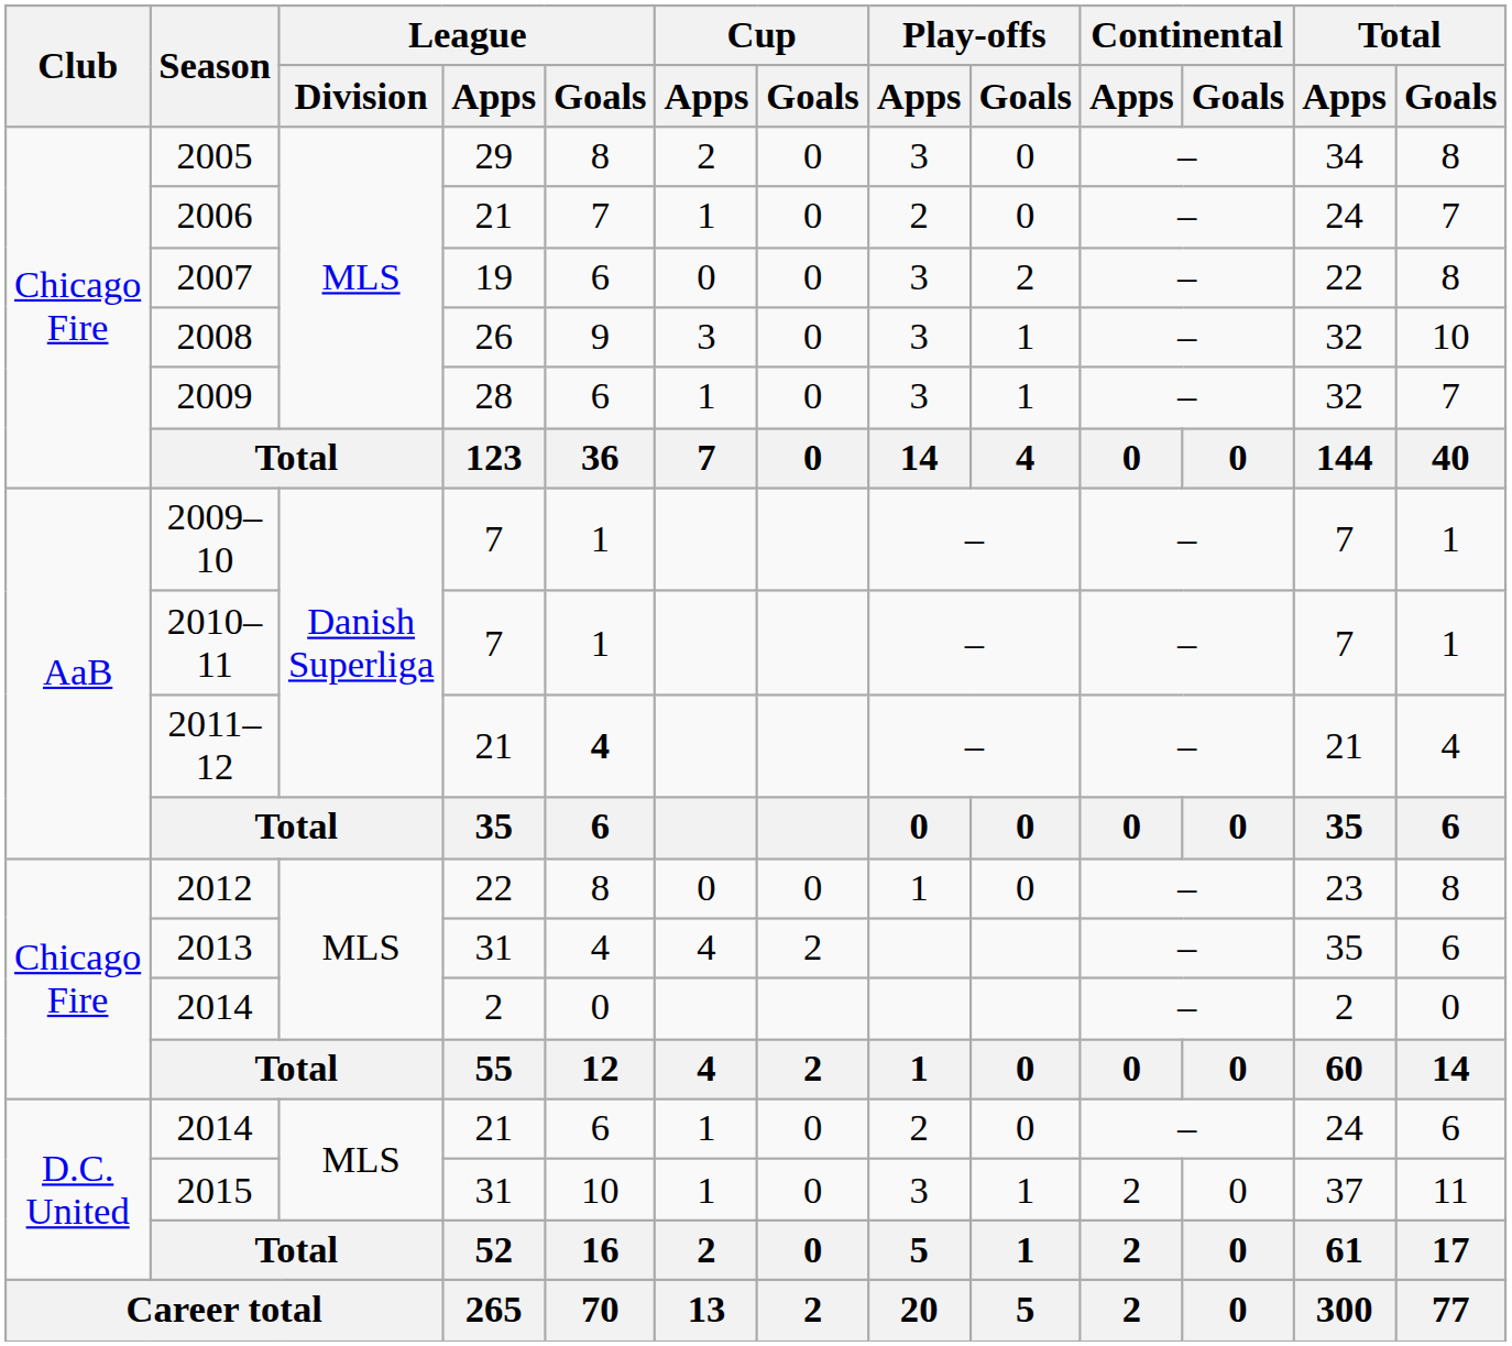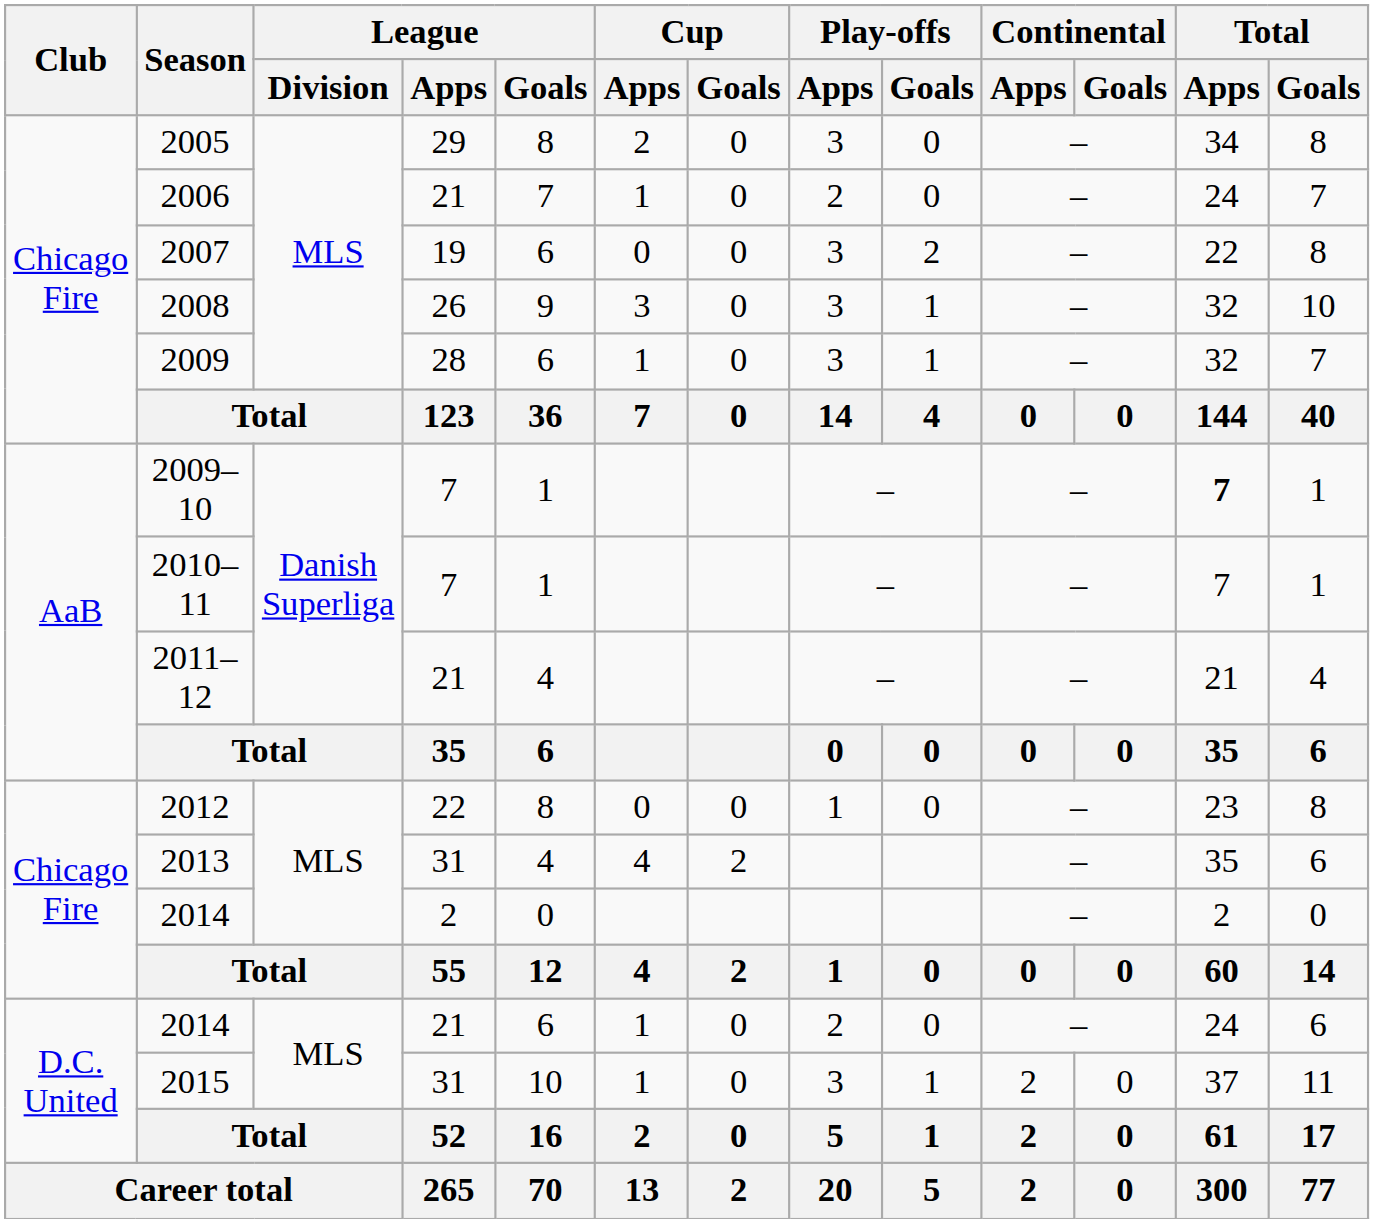2009–10 | Total / Apps: normal -> bold
2011–12 | League / Goals: bold -> normal
